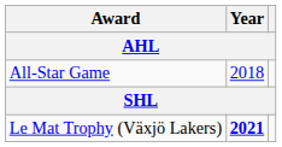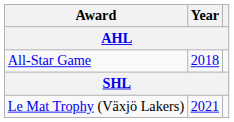Le Mat Trophy (Växjö Lakers) | Year: bold -> normal
